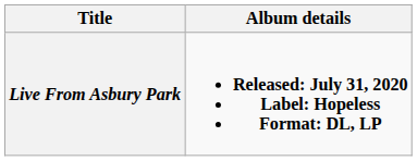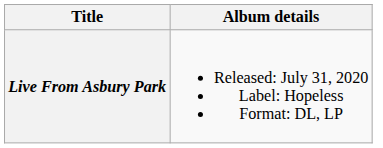Live From Asbury Park | Album details: bold -> normal
